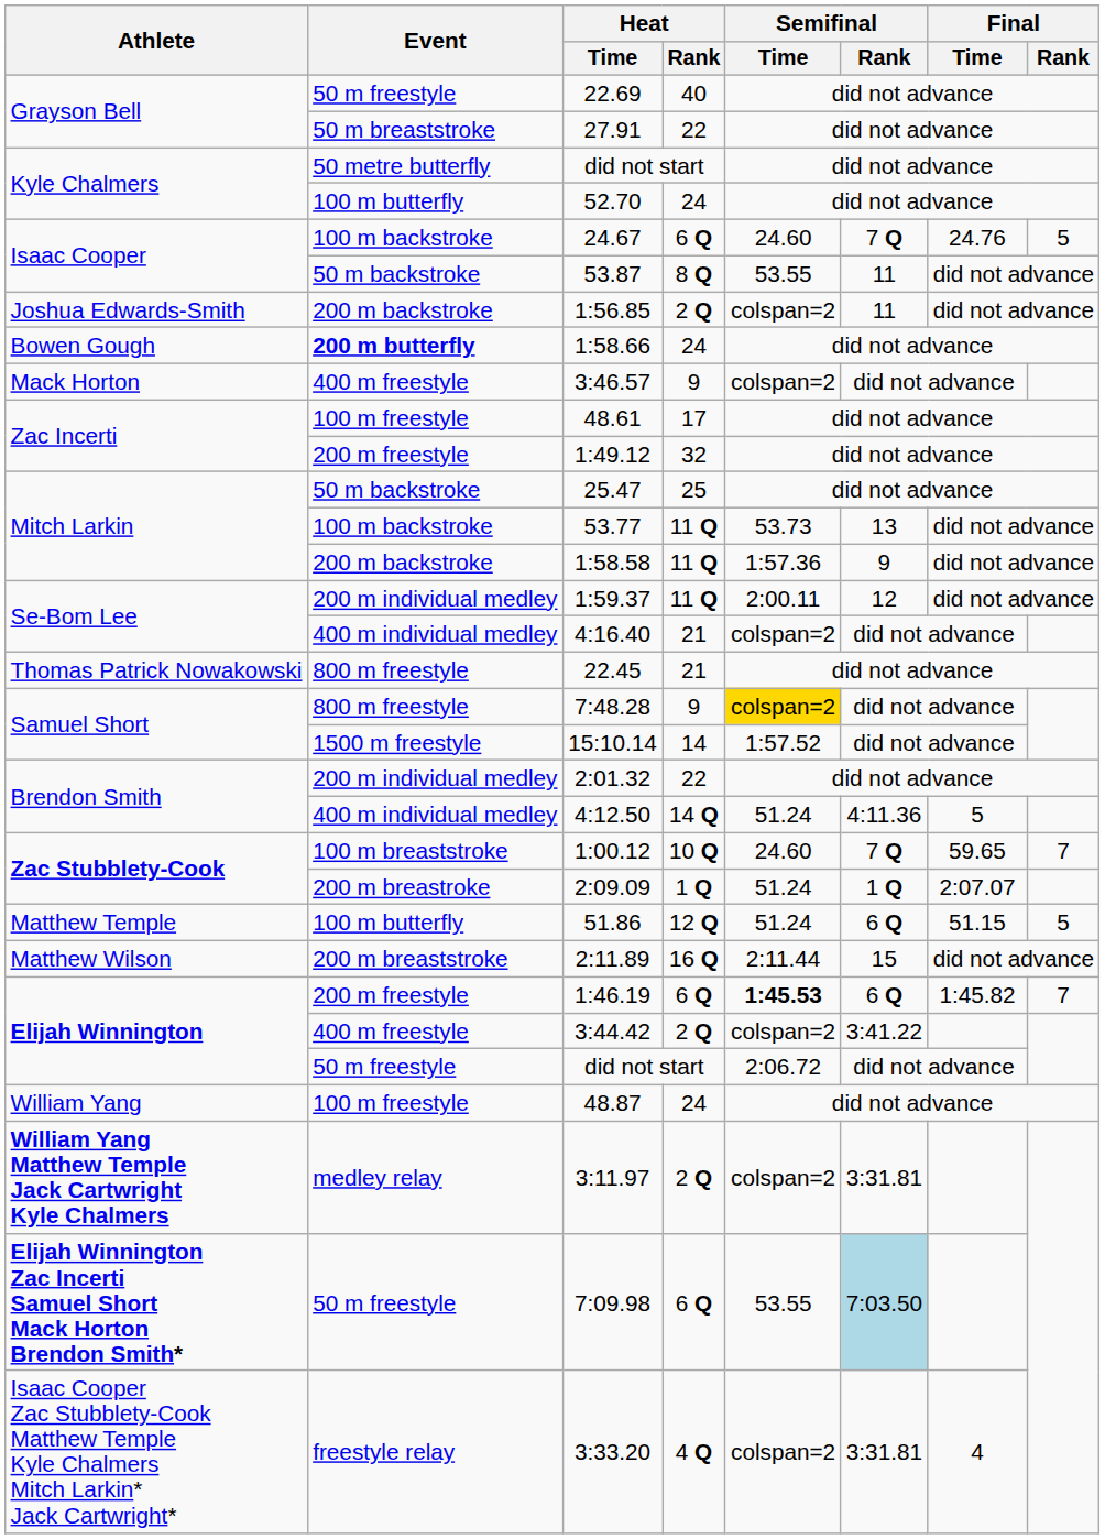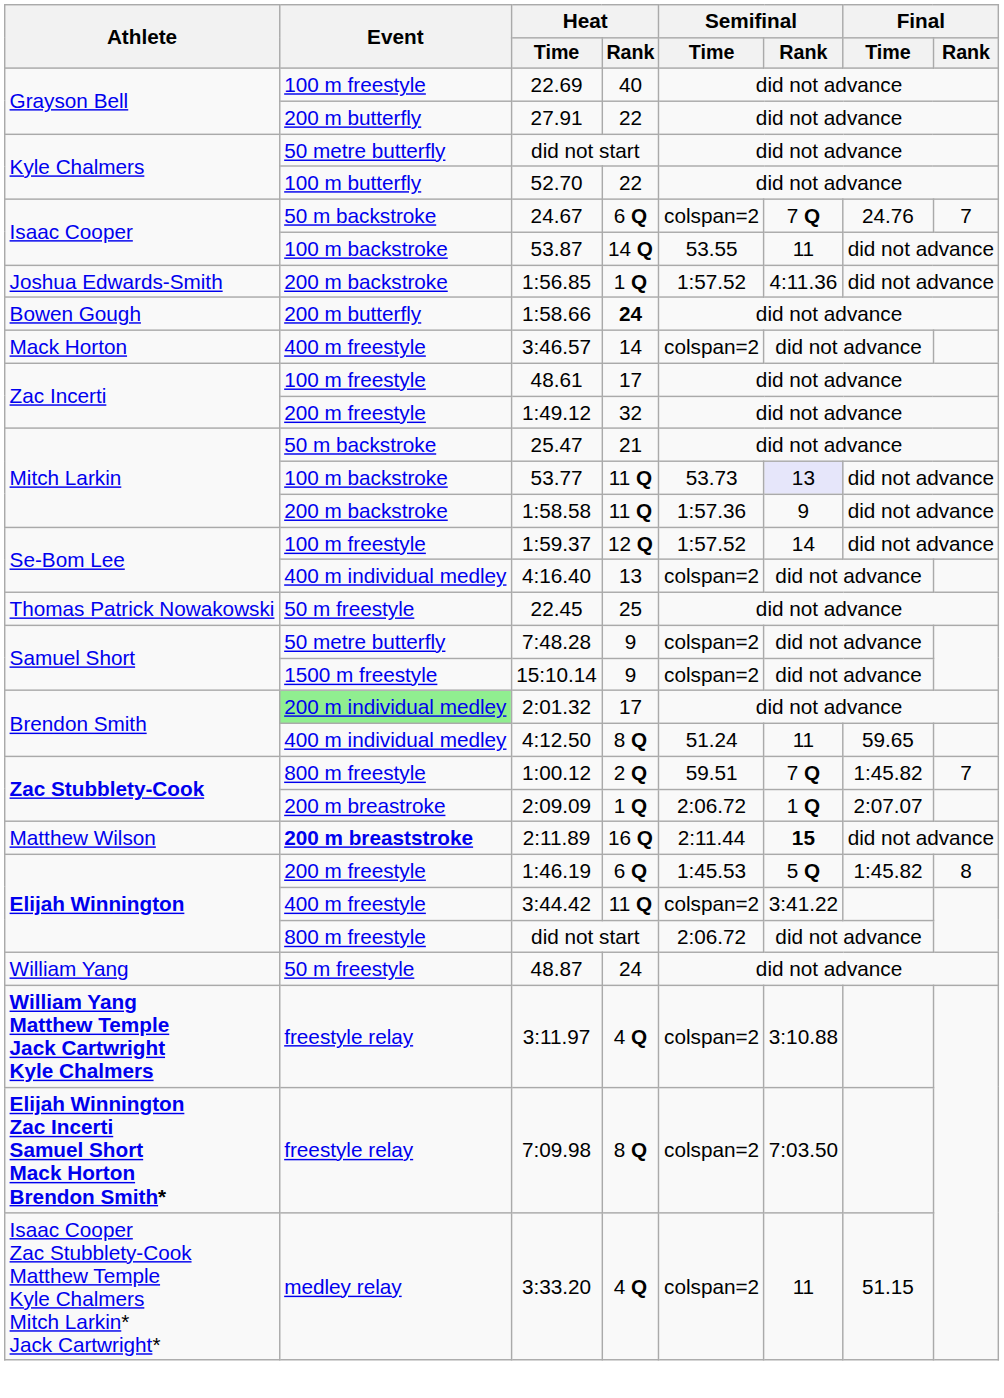22.69 | Event: 50 m freestyle -> 100 m freestyle
27.91 | Event: 50 m breaststroke -> 200 m butterfly
52.70 | Heat / Rank: 24 -> 22
24.67 | Event: 100 m backstroke -> 50 m backstroke
24.67 | Semifinal / Time: 24.60 -> colspan=2
24.67 | Final / Rank: 5 -> 7
53.87 | Event: 50 m backstroke -> 100 m backstroke
53.87 | Heat / Rank: 8 Q -> 14 Q
1:56.85 | Heat / Rank: 2 Q -> 1 Q
1:56.85 | Semifinal / Time: colspan=2 -> 1:57.52
1:56.85 | Semifinal / Rank: 11 -> 4:11.36
1:58.66 | Event: bold -> normal
1:58.66 | Heat / Rank: normal -> bold
3:46.57 | Heat / Rank: 9 -> 14
25.47 | Heat / Rank: 25 -> 21
53.77 | Semifinal / Rank: no background -> lavender background
1:59.37 | Event: 200 m individual medley -> 100 m freestyle
1:59.37 | Heat / Rank: 11 Q -> 12 Q
1:59.37 | Semifinal / Time: 2:00.11 -> 1:57.52
1:59.37 | Semifinal / Rank: 12 -> 14
4:16.40 | Heat / Rank: 21 -> 13
22.45 | Event: 800 m freestyle -> 50 m freestyle
22.45 | Heat / Rank: 21 -> 25
7:48.28 | Event: 800 m freestyle -> 50 metre butterfly
7:48.28 | Semifinal / Time: gold background -> no background
15:10.14 | Heat / Rank: 14 -> 9
15:10.14 | Semifinal / Time: 1:57.52 -> colspan=2
2:01.32 | Event: no background -> lightgreen background
2:01.32 | Heat / Rank: 22 -> 17
4:12.50 | Heat / Rank: 14 Q -> 8 Q
4:12.50 | Semifinal / Rank: 4:11.36 -> 11
4:12.50 | Final / Time: 5 -> 59.65
1:00.12 | Event: 100 m breaststroke -> 800 m freestyle
1:00.12 | Heat / Rank: 10 Q -> 2 Q
1:00.12 | Semifinal / Time: 24.60 -> 59.51
1:00.12 | Final / Time: 59.65 -> 1:45.82
2:09.09 | Semifinal / Time: 51.24 -> 2:06.72
- row: Matthew Temple | 100 m butterfly | 51.86 | 12 Q | 51.24 | 6 Q | 51.15 | 5
2:11.89 | Event: normal -> bold
2:11.89 | Semifinal / Rank: normal -> bold
1:46.19 | Semifinal / Time: bold -> normal
1:46.19 | Semifinal / Rank: 6 Q -> 5 Q
1:46.19 | Final / Rank: 7 -> 8
3:44.42 | Heat / Rank: 2 Q -> 11 Q
Elijah Winnington / did not start | Event: 50 m freestyle -> 800 m freestyle
48.87 | Event: 100 m freestyle -> 50 m freestyle
3:11.97 | Event: medley relay -> freestyle relay
3:11.97 | Heat / Rank: 2 Q -> 4 Q
3:11.97 | Semifinal / Rank: 3:31.81 -> 3:10.88
7:09.98 | Event: 50 m freestyle -> freestyle relay
7:09.98 | Heat / Rank: 6 Q -> 8 Q
7:09.98 | Semifinal / Time: 53.55 -> colspan=2
7:09.98 | Semifinal / Rank: lightblue background -> no background
3:33.20 | Event: freestyle relay -> medley relay
3:33.20 | Semifinal / Rank: 3:31.81 -> 11
3:33.20 | Final / Time: 4 -> 51.15
